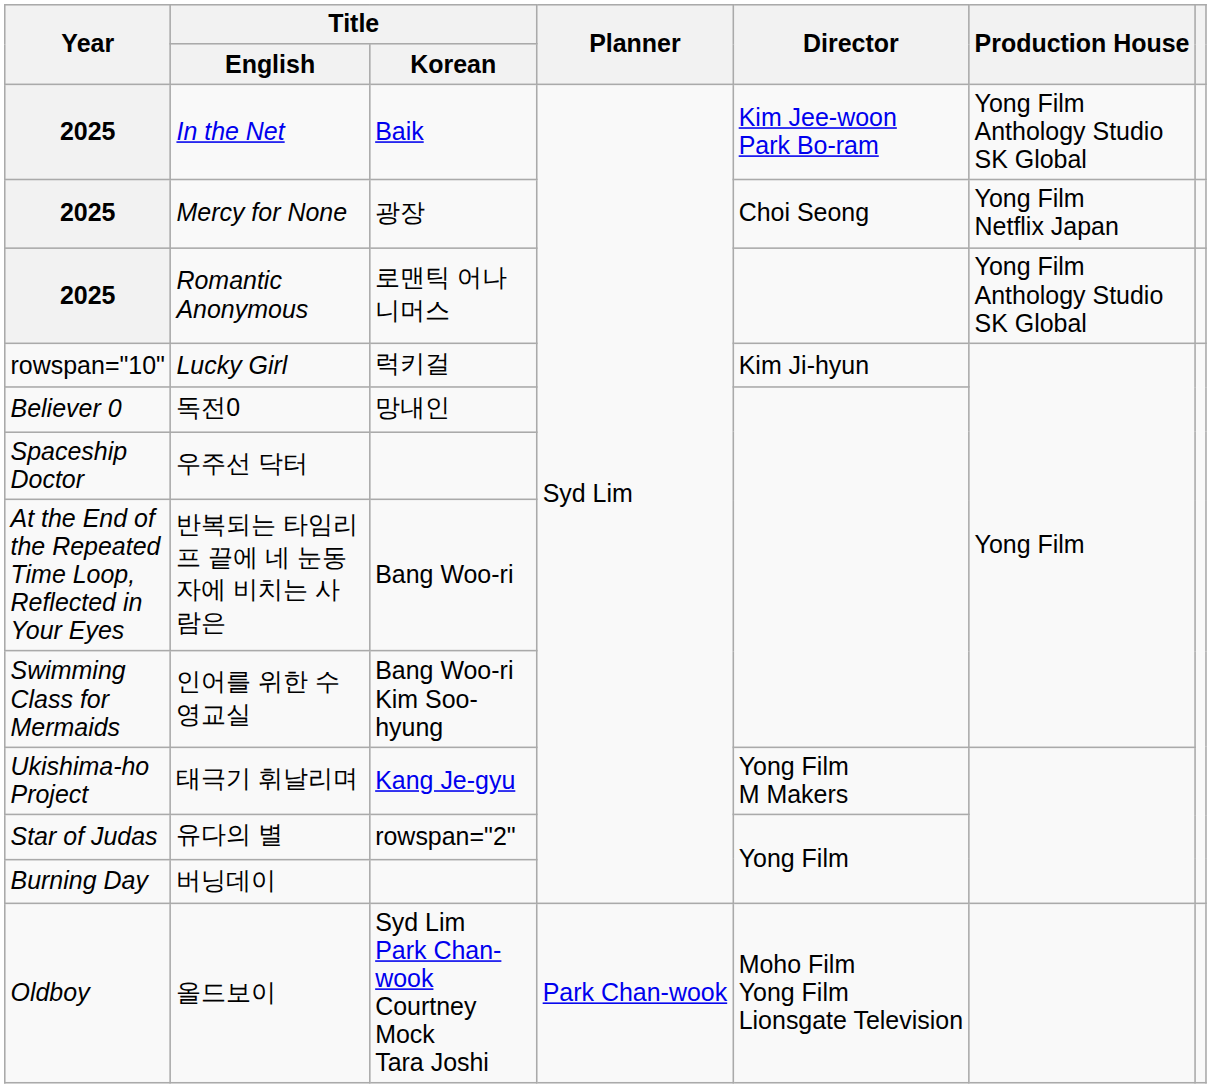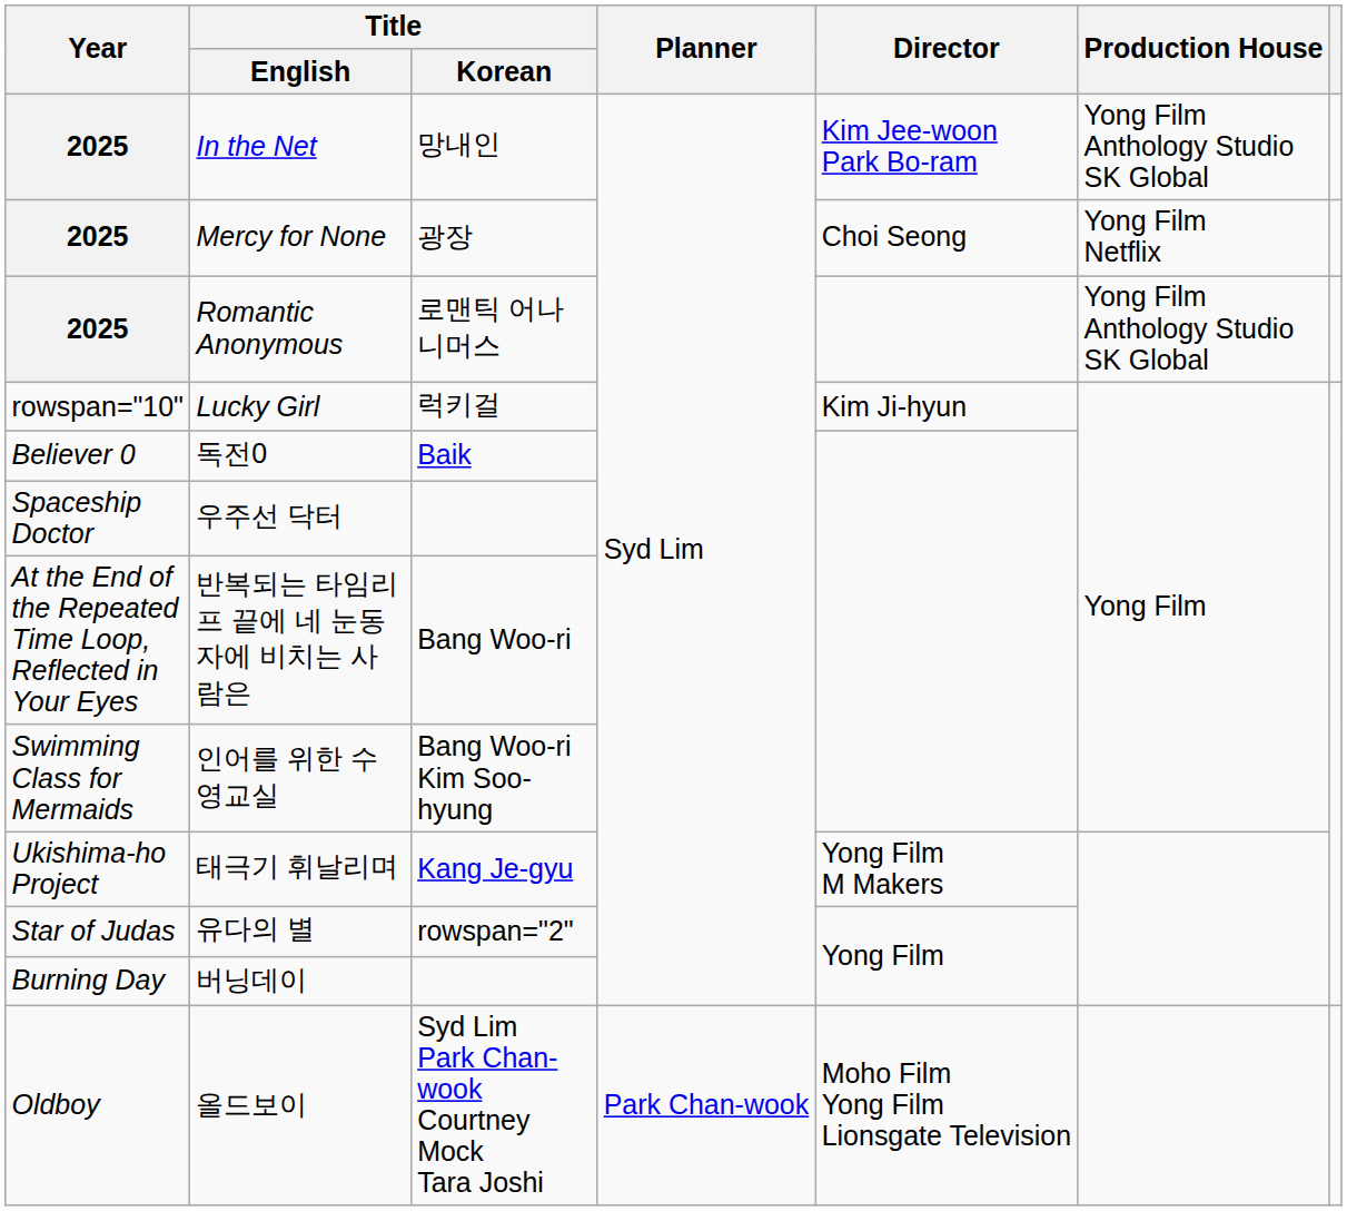In the Net | Title / Korean: Baik -> 망내인
Mercy for None | Production House: Yong Film Netflix Japan -> Yong Film Netflix
독전0 | Title / Korean: 망내인 -> Baik
